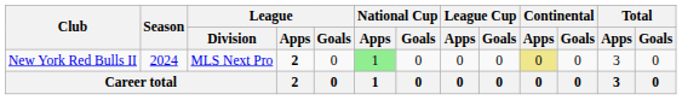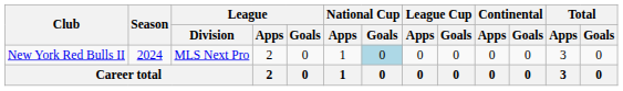New York Red Bulls II | League / Apps: bold -> normal
New York Red Bulls II | National Cup / Apps: lightgreen background -> no background
New York Red Bulls II | National Cup / Goals: no background -> lightblue background
New York Red Bulls II | Continental / Apps: khaki background -> no background
